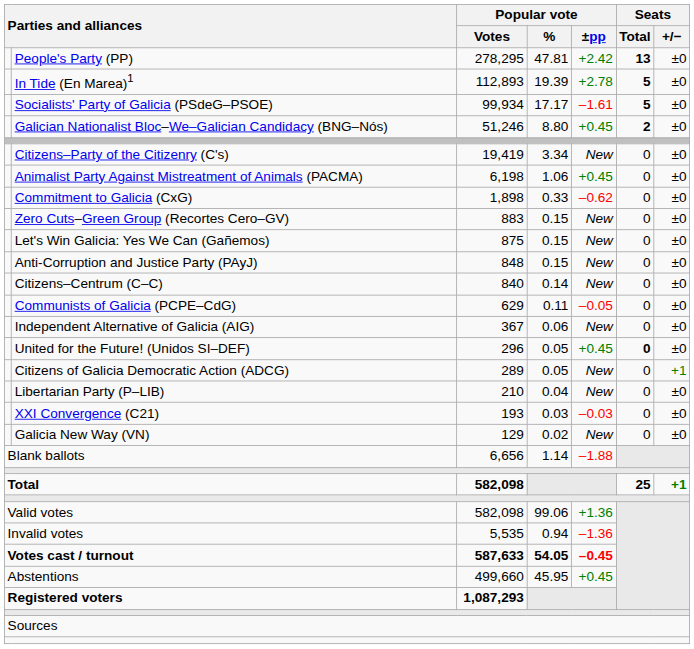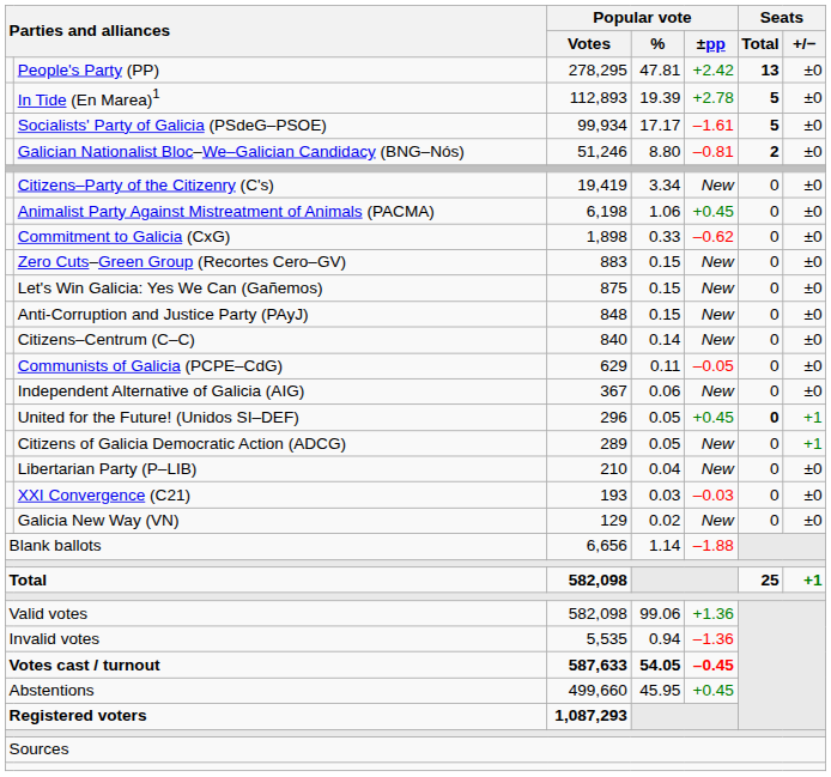Galician Nationalist Bloc–We–Galician Candidacy (BNG–Nós) | Popular vote / ±pp: +0.45 -> –0.81
United for the Future! (Unidos SI–DEF) | Seats / +/−: ±0 -> +1
